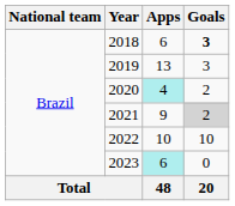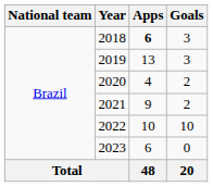2018 | Apps: normal -> bold
2018 | Goals: bold -> normal
2020 | Apps: paleturquoise background -> no background
2021 | Goals: lightgrey background -> no background
2023 | Apps: paleturquoise background -> no background
